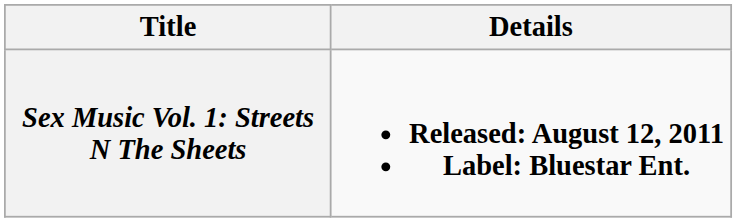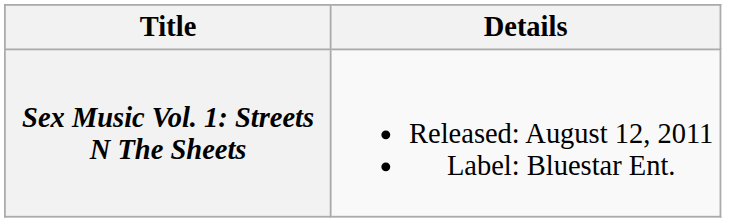Sex Music Vol. 1: Streets N The Sheets | Details: bold -> normal
